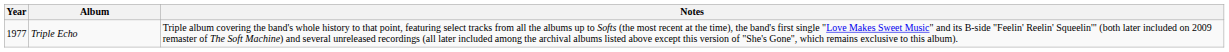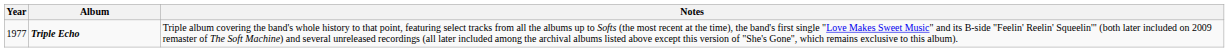row 2 | Album: normal -> bold
